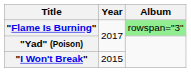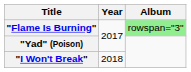"I Won't Break" | Year: 2015 -> 2018
